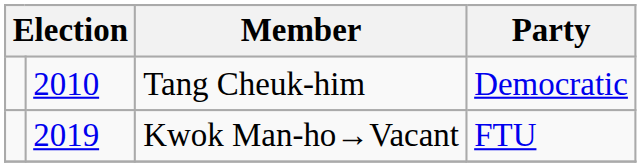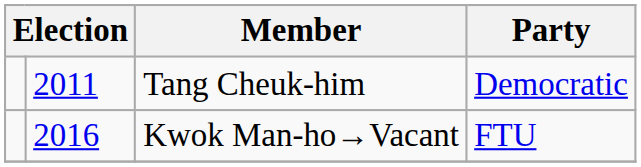Tang Cheuk-him | column 2: 2010 -> 2011
Kwok Man-ho→Vacant | column 2: 2019 -> 2016
